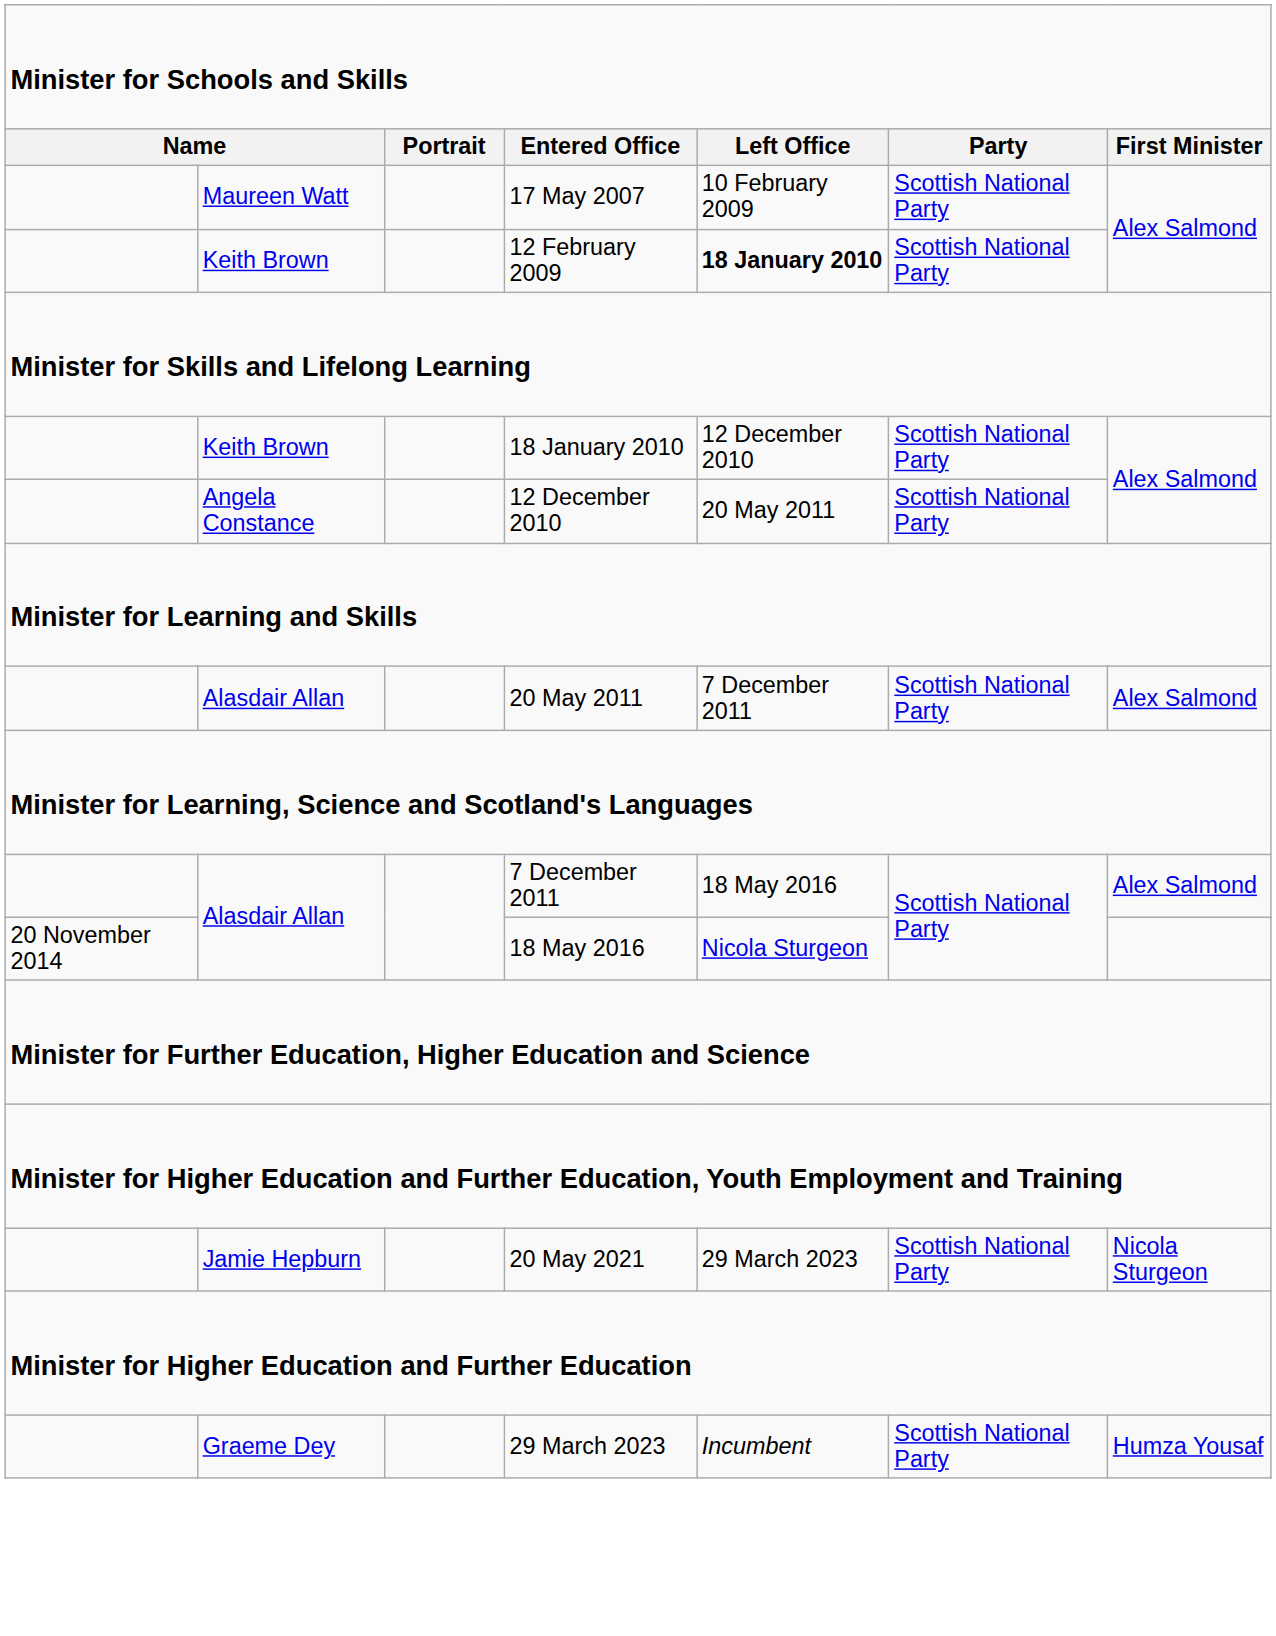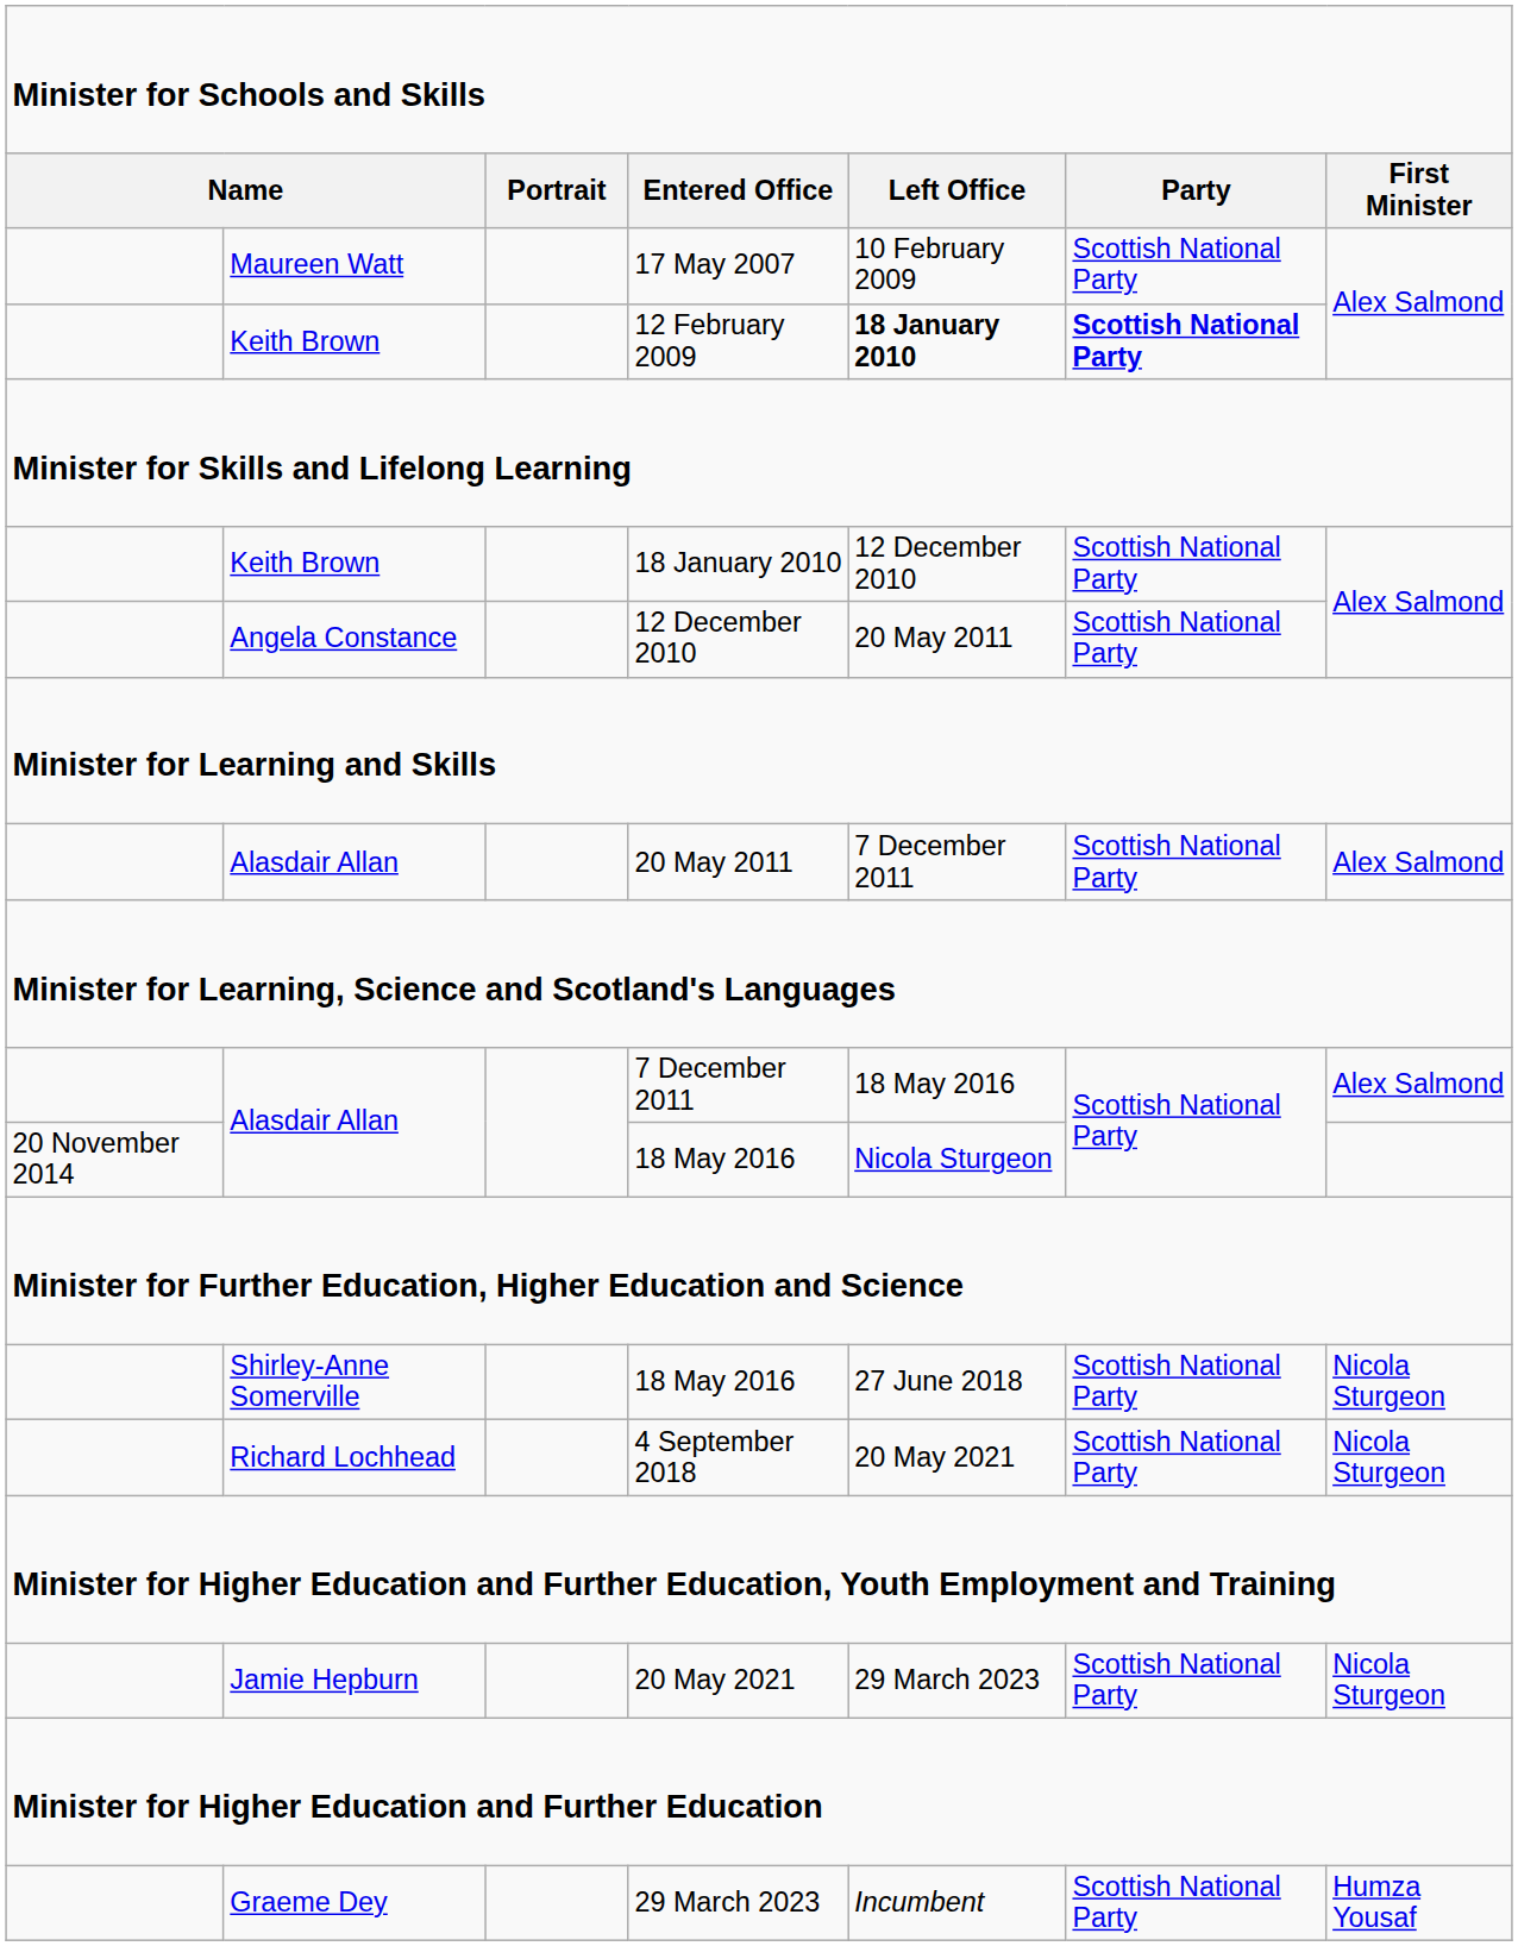12 February 2009 | column 6: normal -> bold
+ row: Shirley-Anne Somerville | 18 May 2016 | 27 June 2018 | Scottish National Party | Nicola Sturgeon
+ row: Richard Lochhead | 4 September 2018 | 20 May 2021 | Scottish National Party | Nicola Sturgeon
